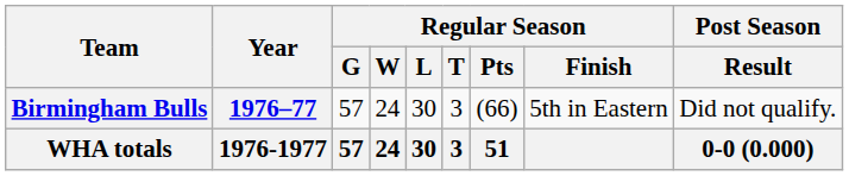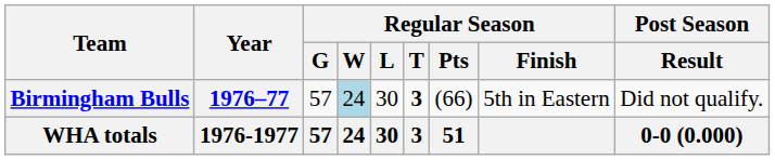Birmingham Bulls | Regular Season / W: no background -> lightblue background
Birmingham Bulls | Regular Season / T: normal -> bold
